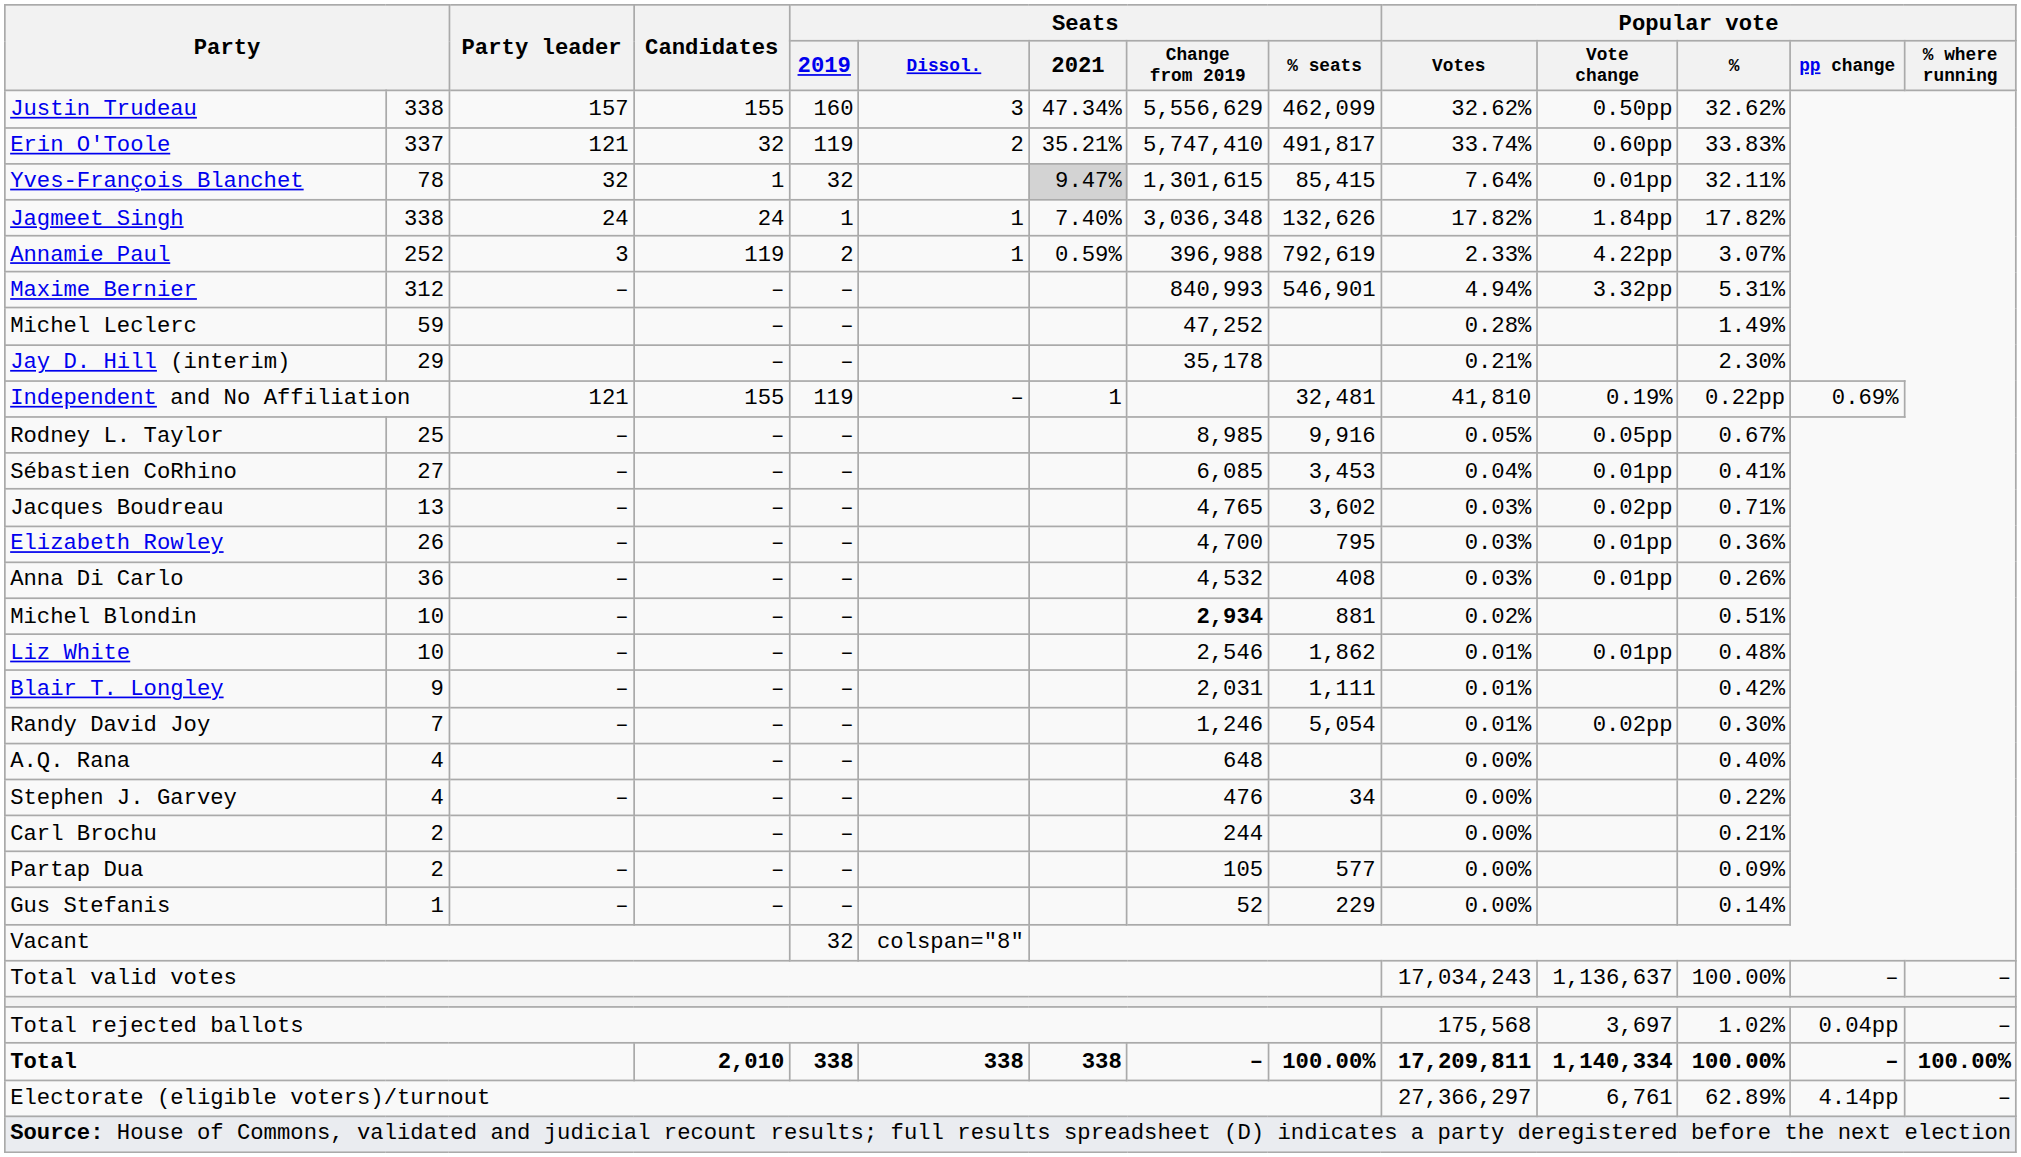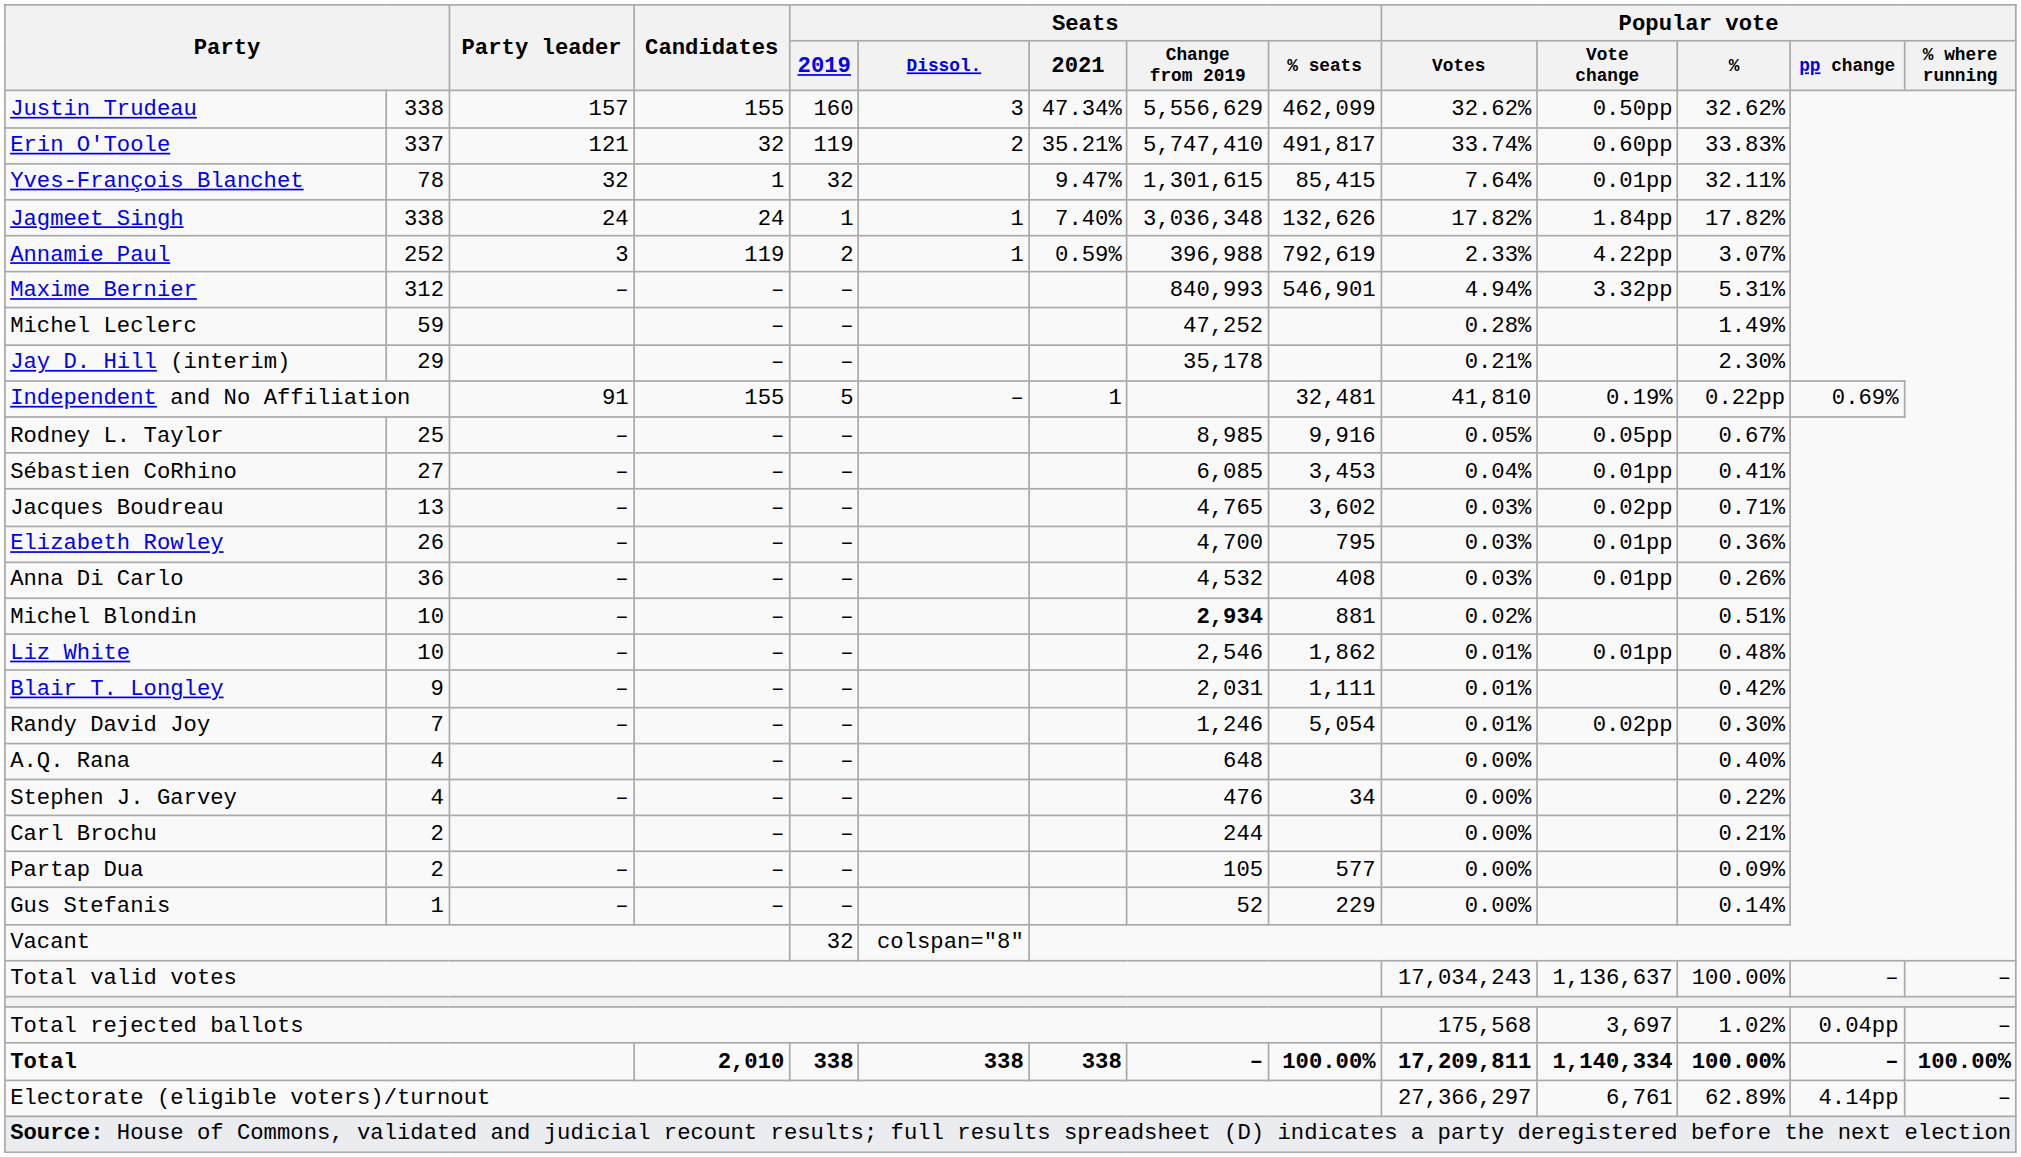Yves-François Blanchet | Seats / 2021: lightgrey background -> no background
Independent and No Affiliation | Party leader: 121 -> 91
Independent and No Affiliation | Seats / 2019: 119 -> 5
